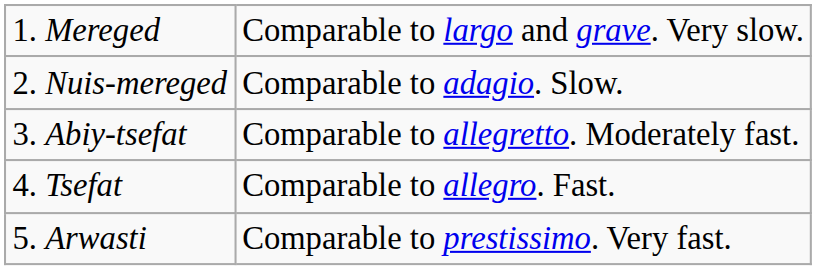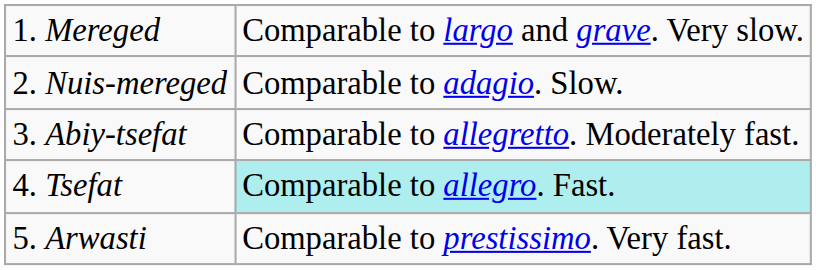4. Tsefat | column 2: no background -> paleturquoise background
